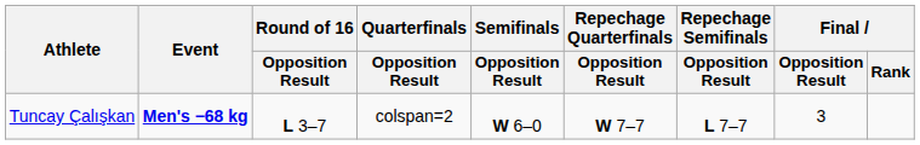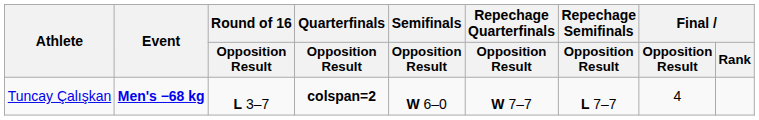Tuncay Çalışkan | Quarterfinals / Opposition Result: normal -> bold
Tuncay Çalışkan | Final / Opposition Result: 3 -> 4
